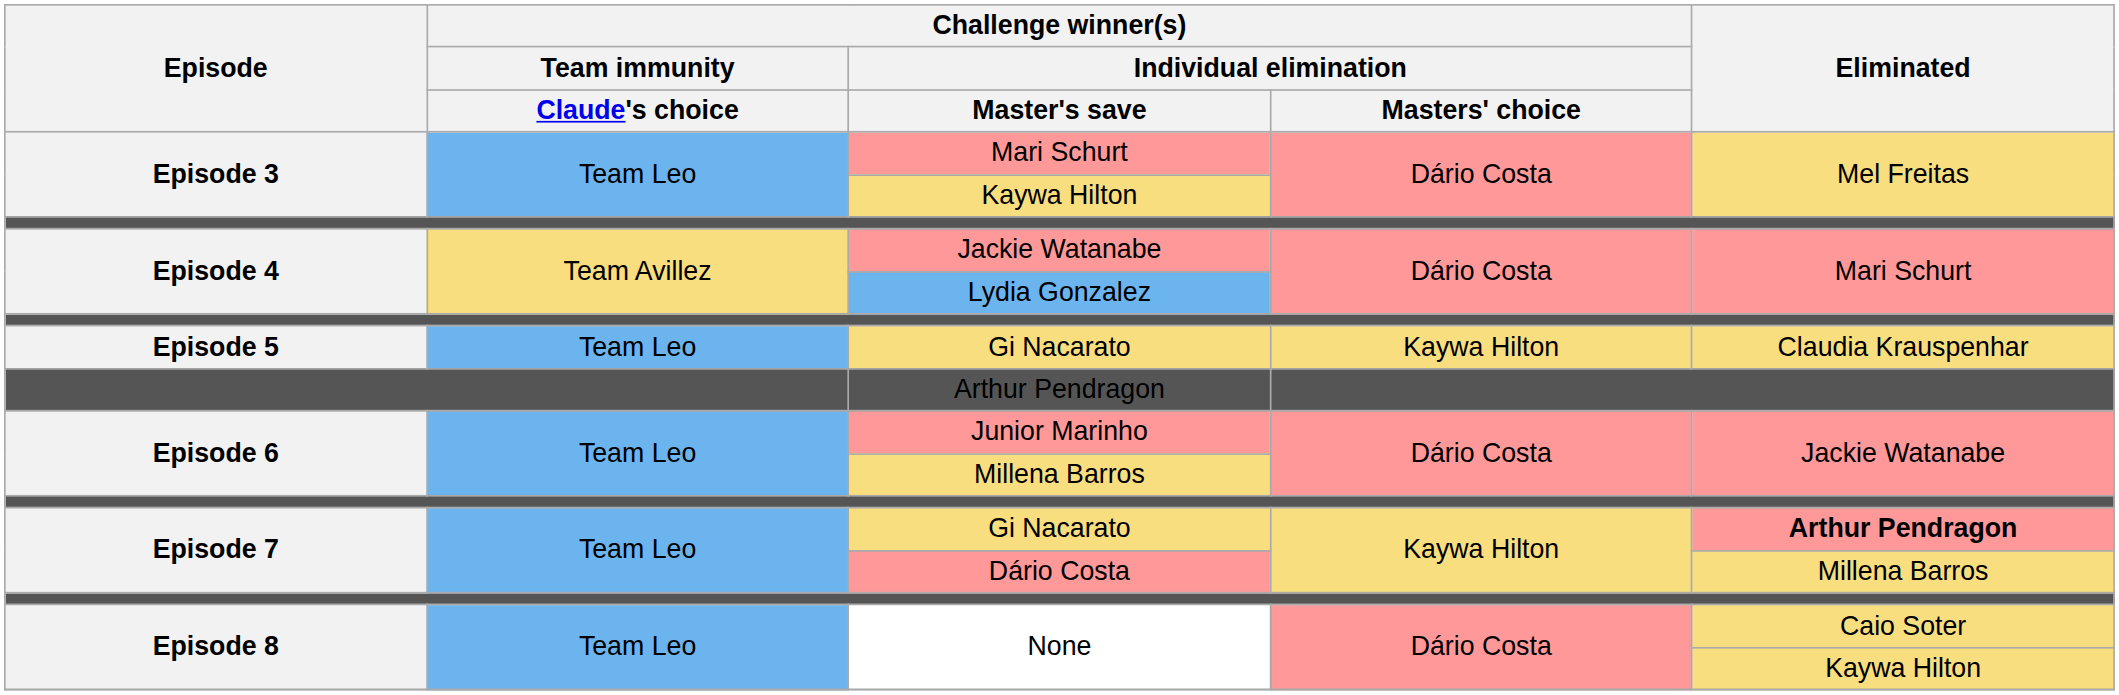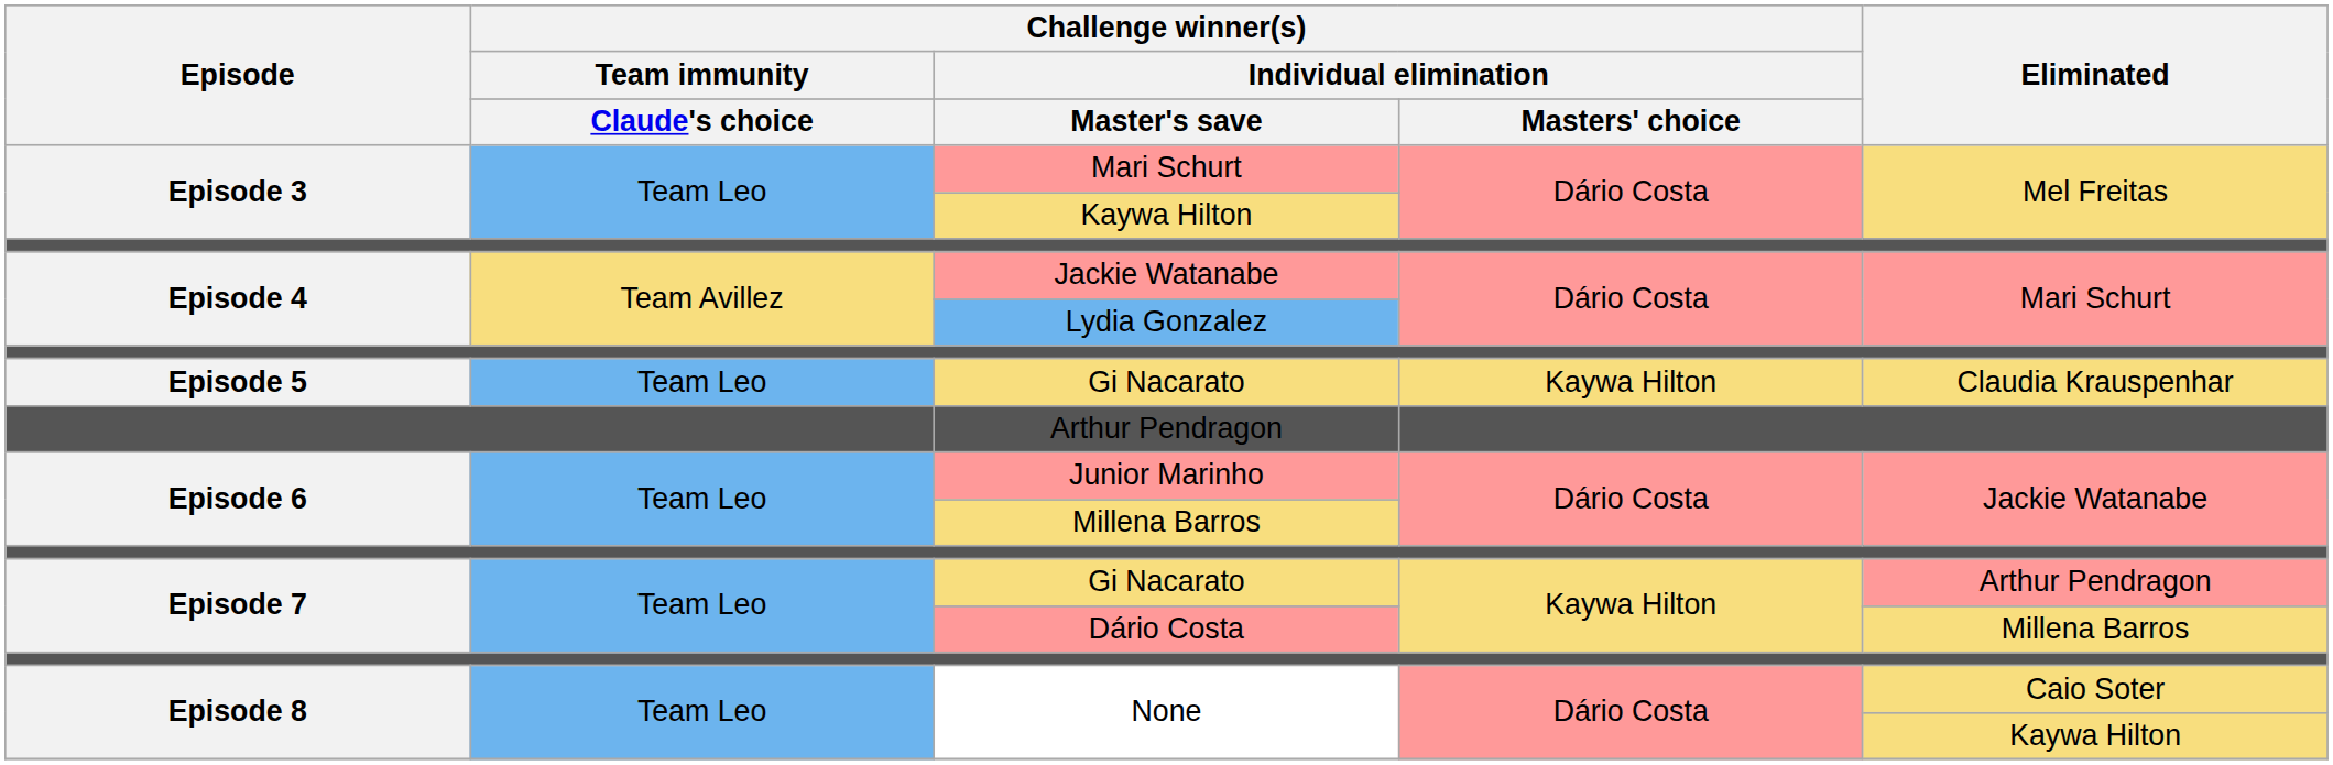Episode 7 / Gi Nacarato | Eliminated: bold -> normal
